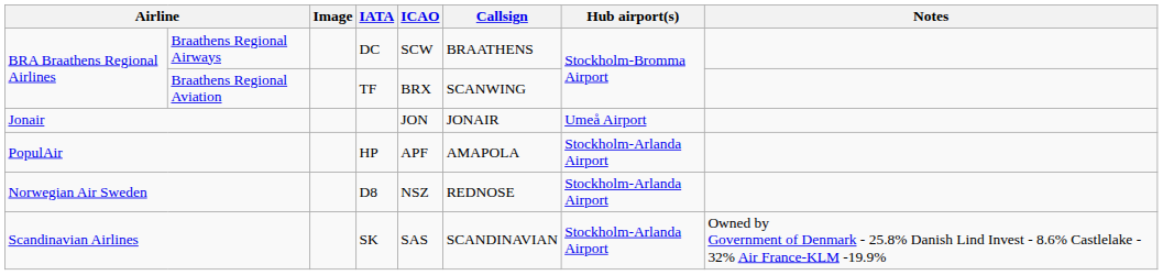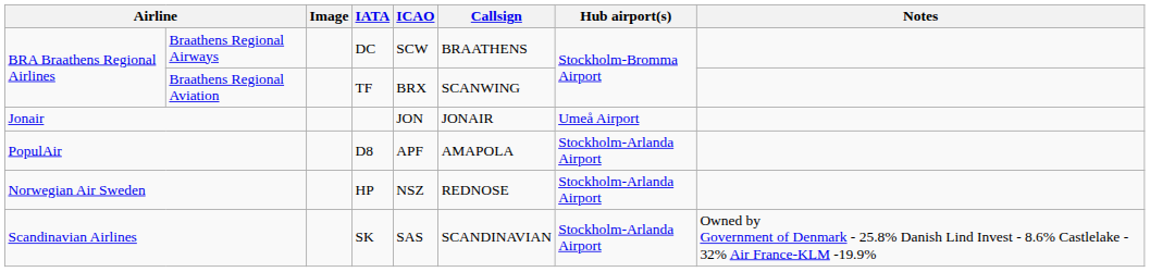PopulAir | IATA: HP -> D8
Norwegian Air Sweden | IATA: D8 -> HP
